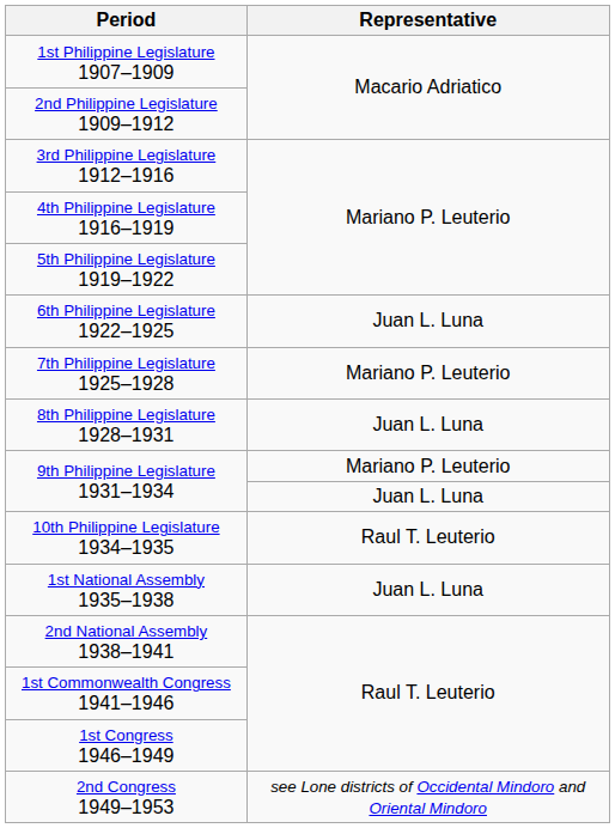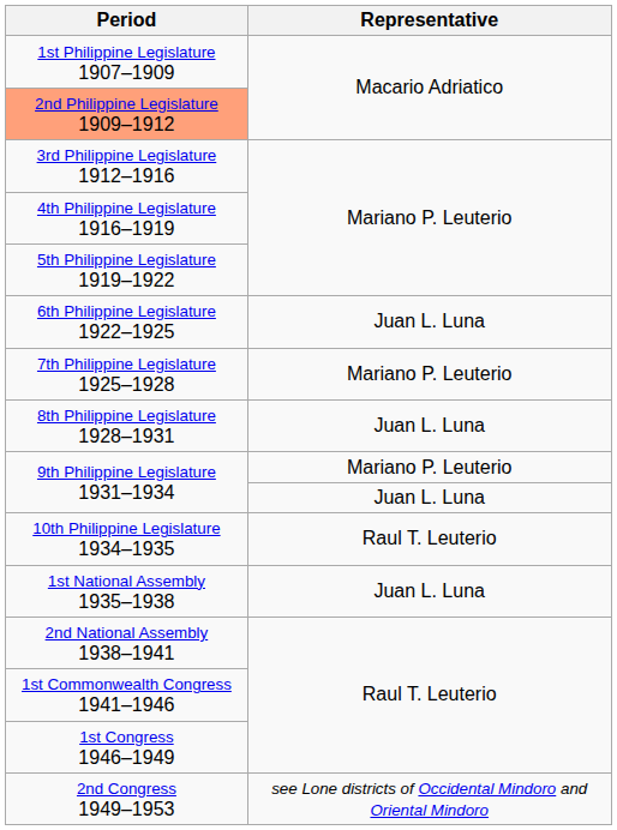row 3 | Period: no background -> lightsalmon background
